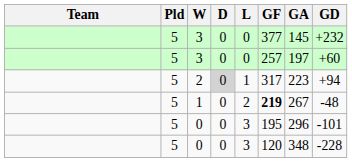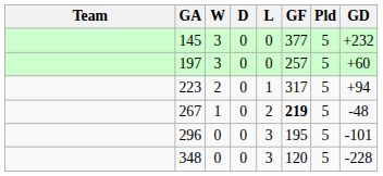columns swapped: Pld <-> GA
row 4 | D: lightgrey background -> no background
